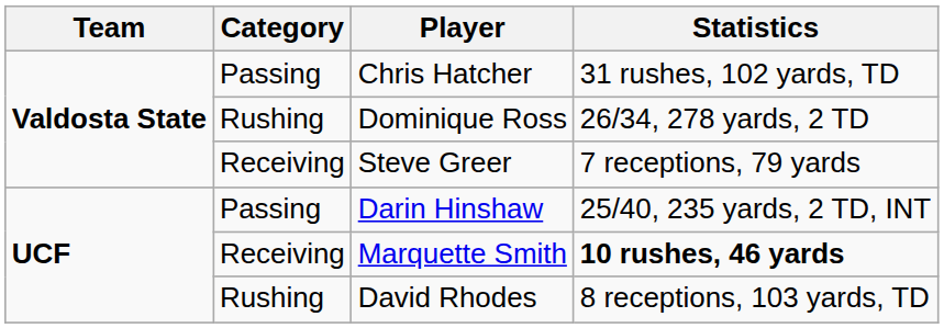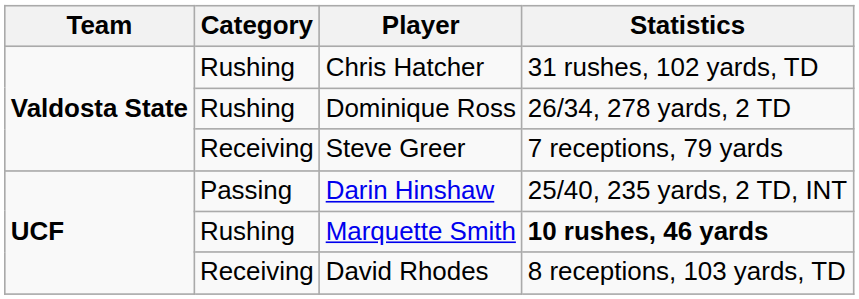Chris Hatcher | Category: Passing -> Rushing
Marquette Smith | Category: Receiving -> Rushing
David Rhodes | Category: Rushing -> Receiving
